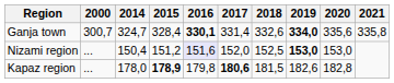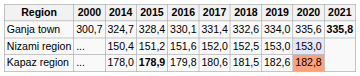Ganja town | 2016: bold -> normal
Ganja town | 2019: bold -> normal
Ganja town | 2021: normal -> bold
Nizami region | 2016: lavender background -> no background
Nizami region | 2019: bold -> normal
Nizami region | 2020: no background -> lavender background
Kapaz region | 2017: bold -> normal
Kapaz region | 2020: no background -> lightsalmon background
